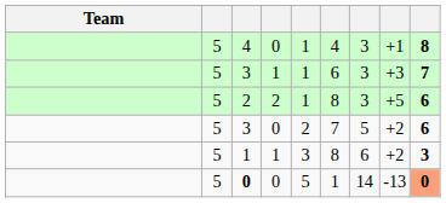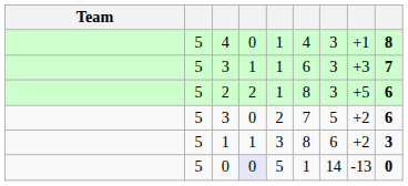row 7 | column 3: bold -> normal
row 7 | column 4: no background -> lavender background
row 7 | column 9: lightsalmon background -> no background
